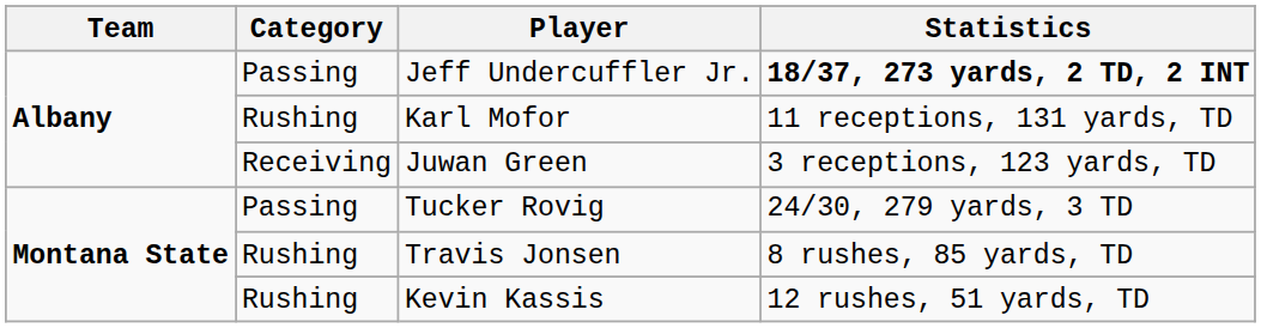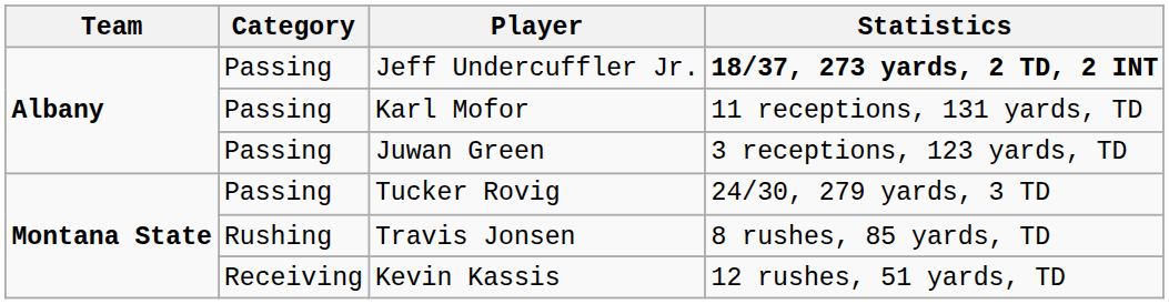Karl Mofor | Category: Rushing -> Passing
Juwan Green | Category: Receiving -> Passing
Kevin Kassis | Category: Rushing -> Receiving
